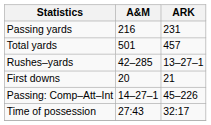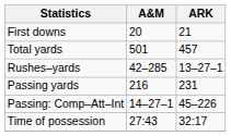rows swapped: First downs <-> Passing yards
